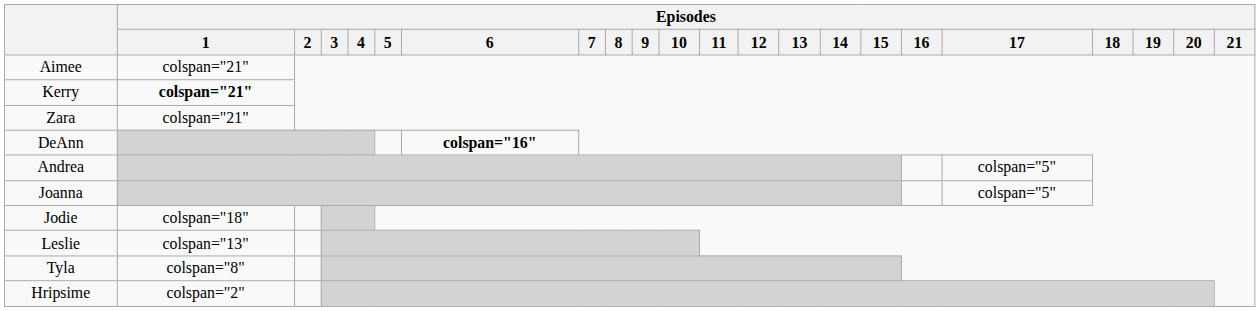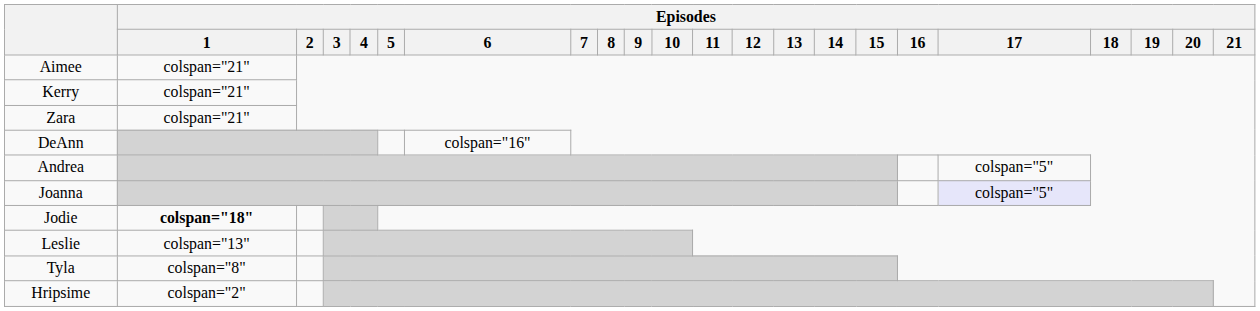Kerry | Episodes / 1: bold -> normal
DeAnn | Episodes / 6: bold -> normal
Joanna | Episodes / 17: no background -> lavender background
Jodie | Episodes / 1: normal -> bold
